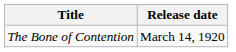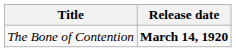The Bone of Contention | Release date: normal -> bold
